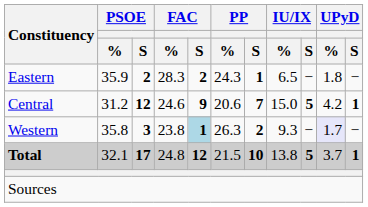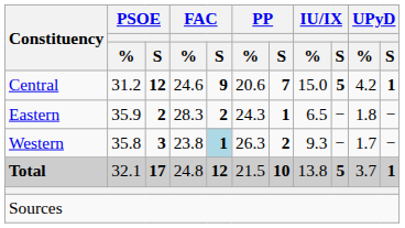rows swapped: Central <-> Eastern
Western | UPyD / %: lavender background -> no background
